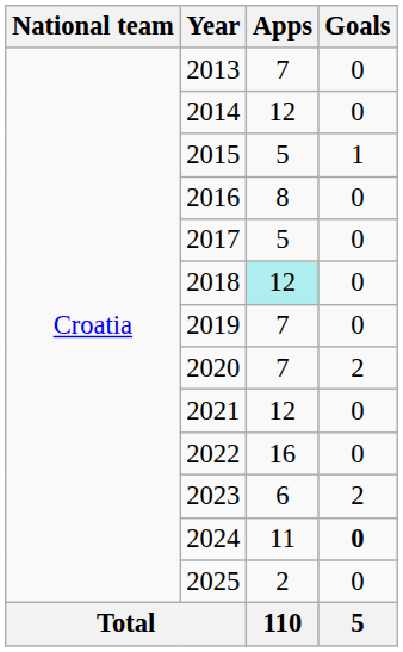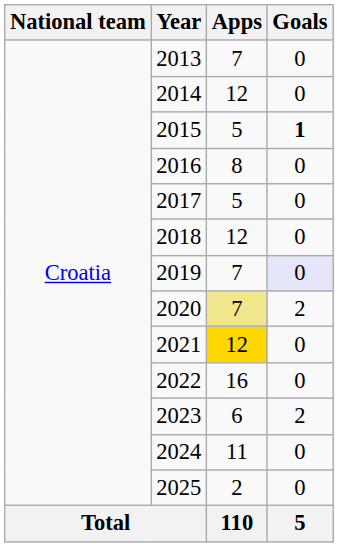2015 | Goals: normal -> bold
2018 | Apps: paleturquoise background -> no background
2019 | Goals: no background -> lavender background
2020 | Apps: no background -> khaki background
2021 | Apps: no background -> gold background
2024 | Goals: bold -> normal
